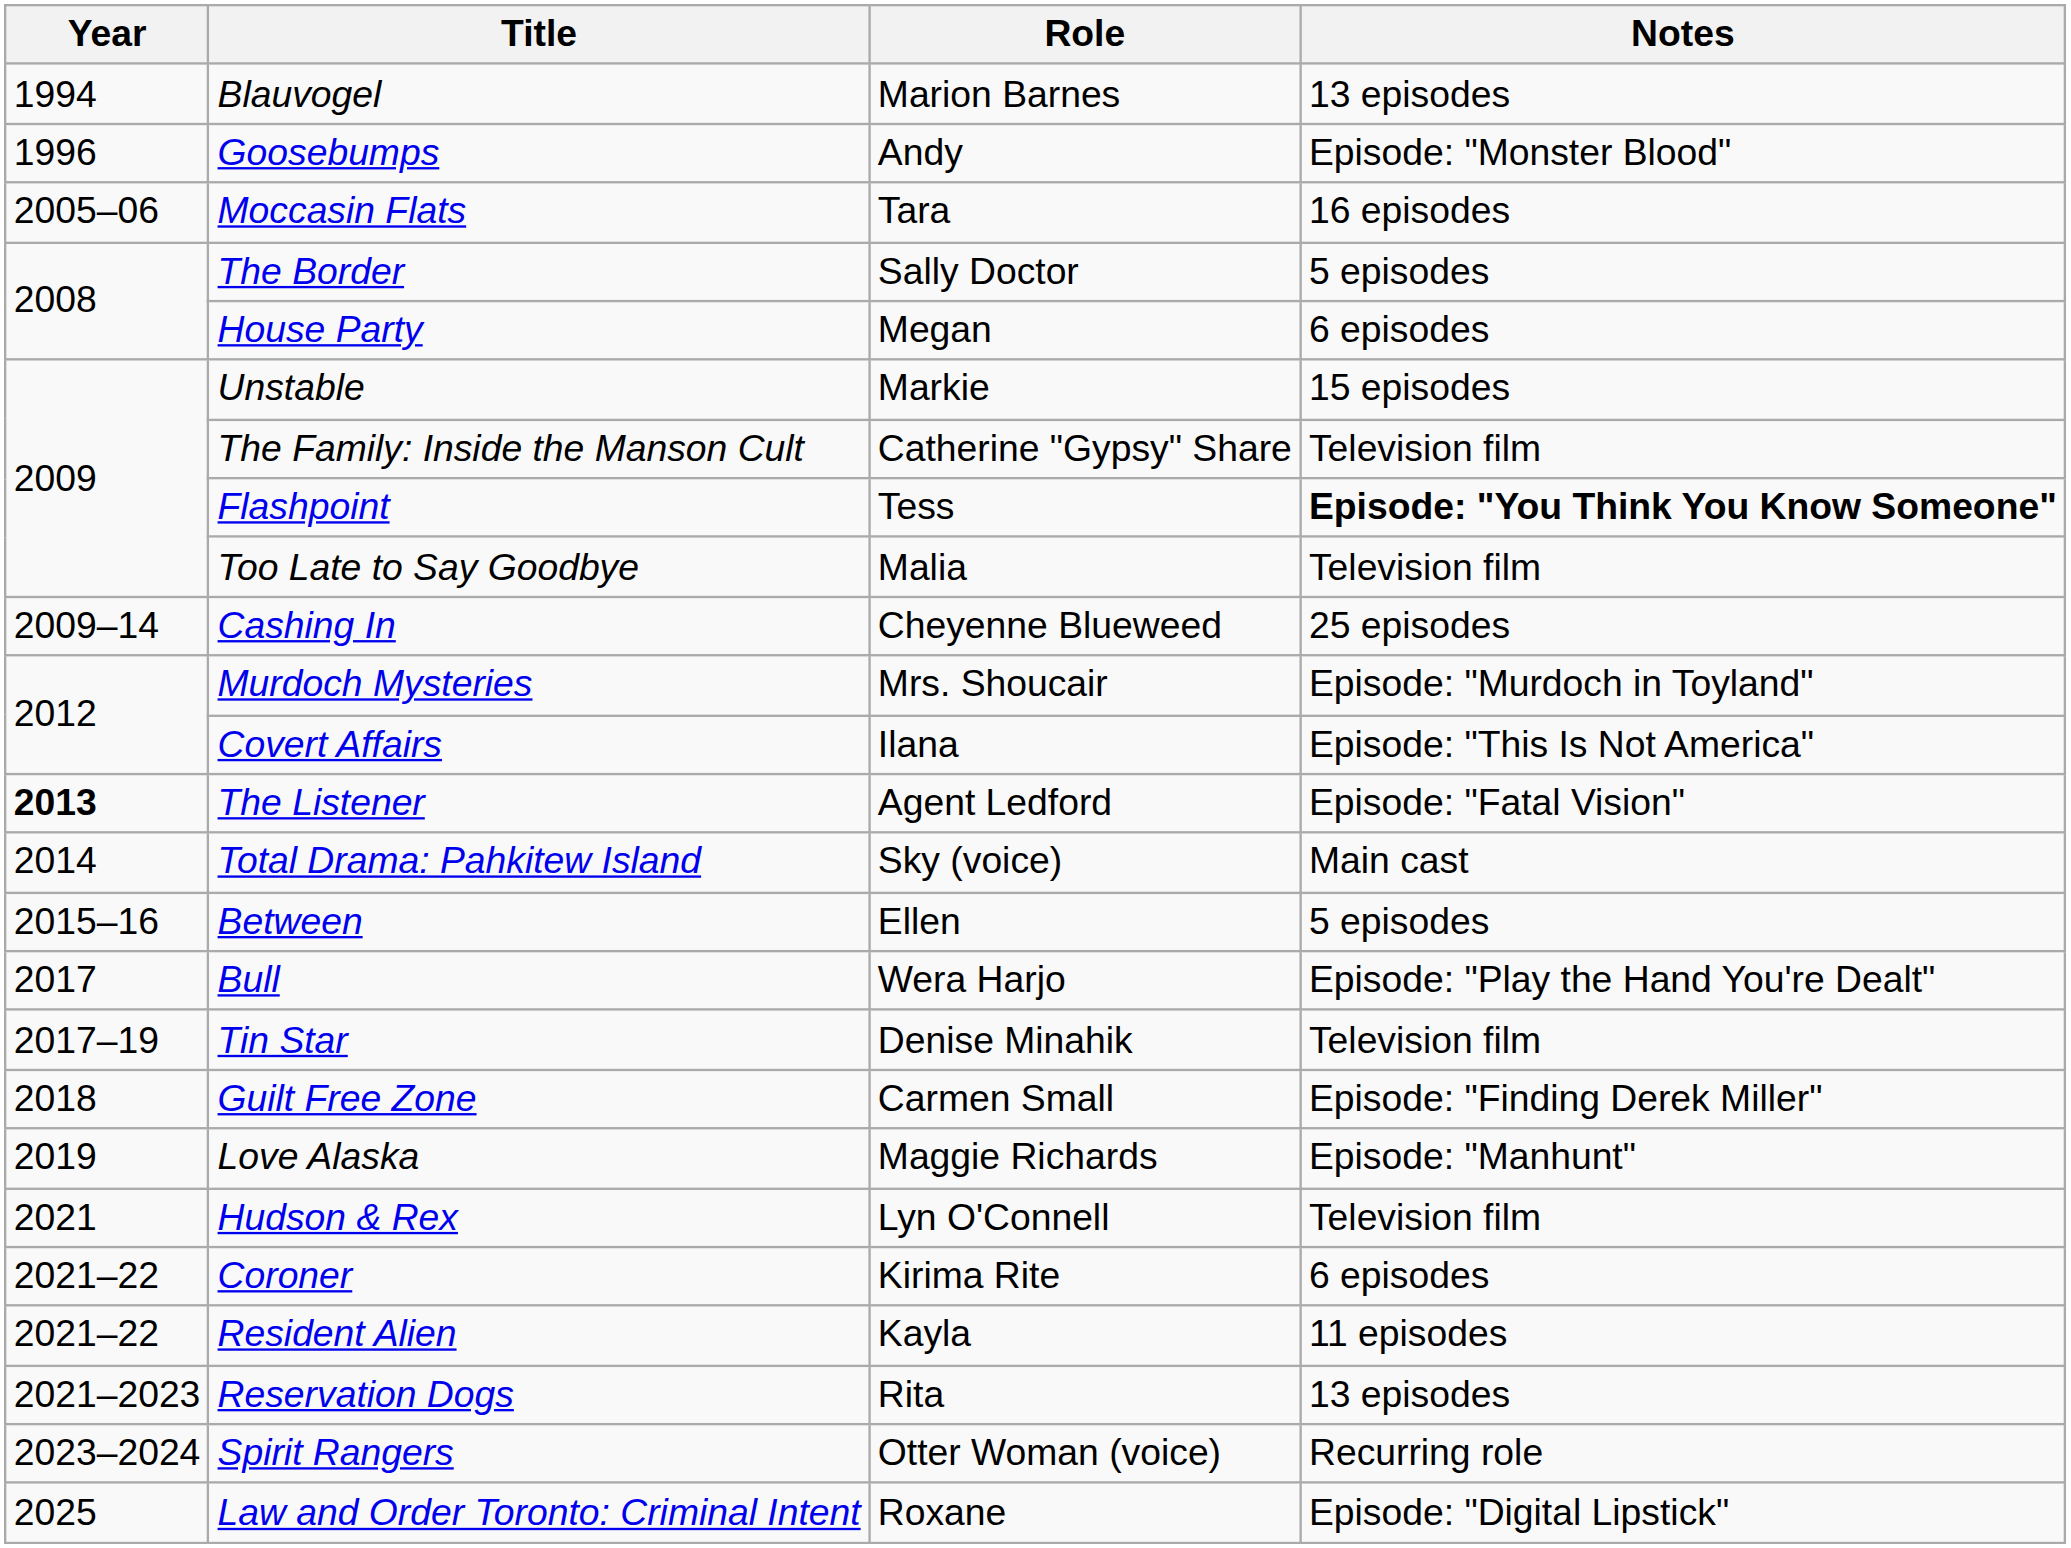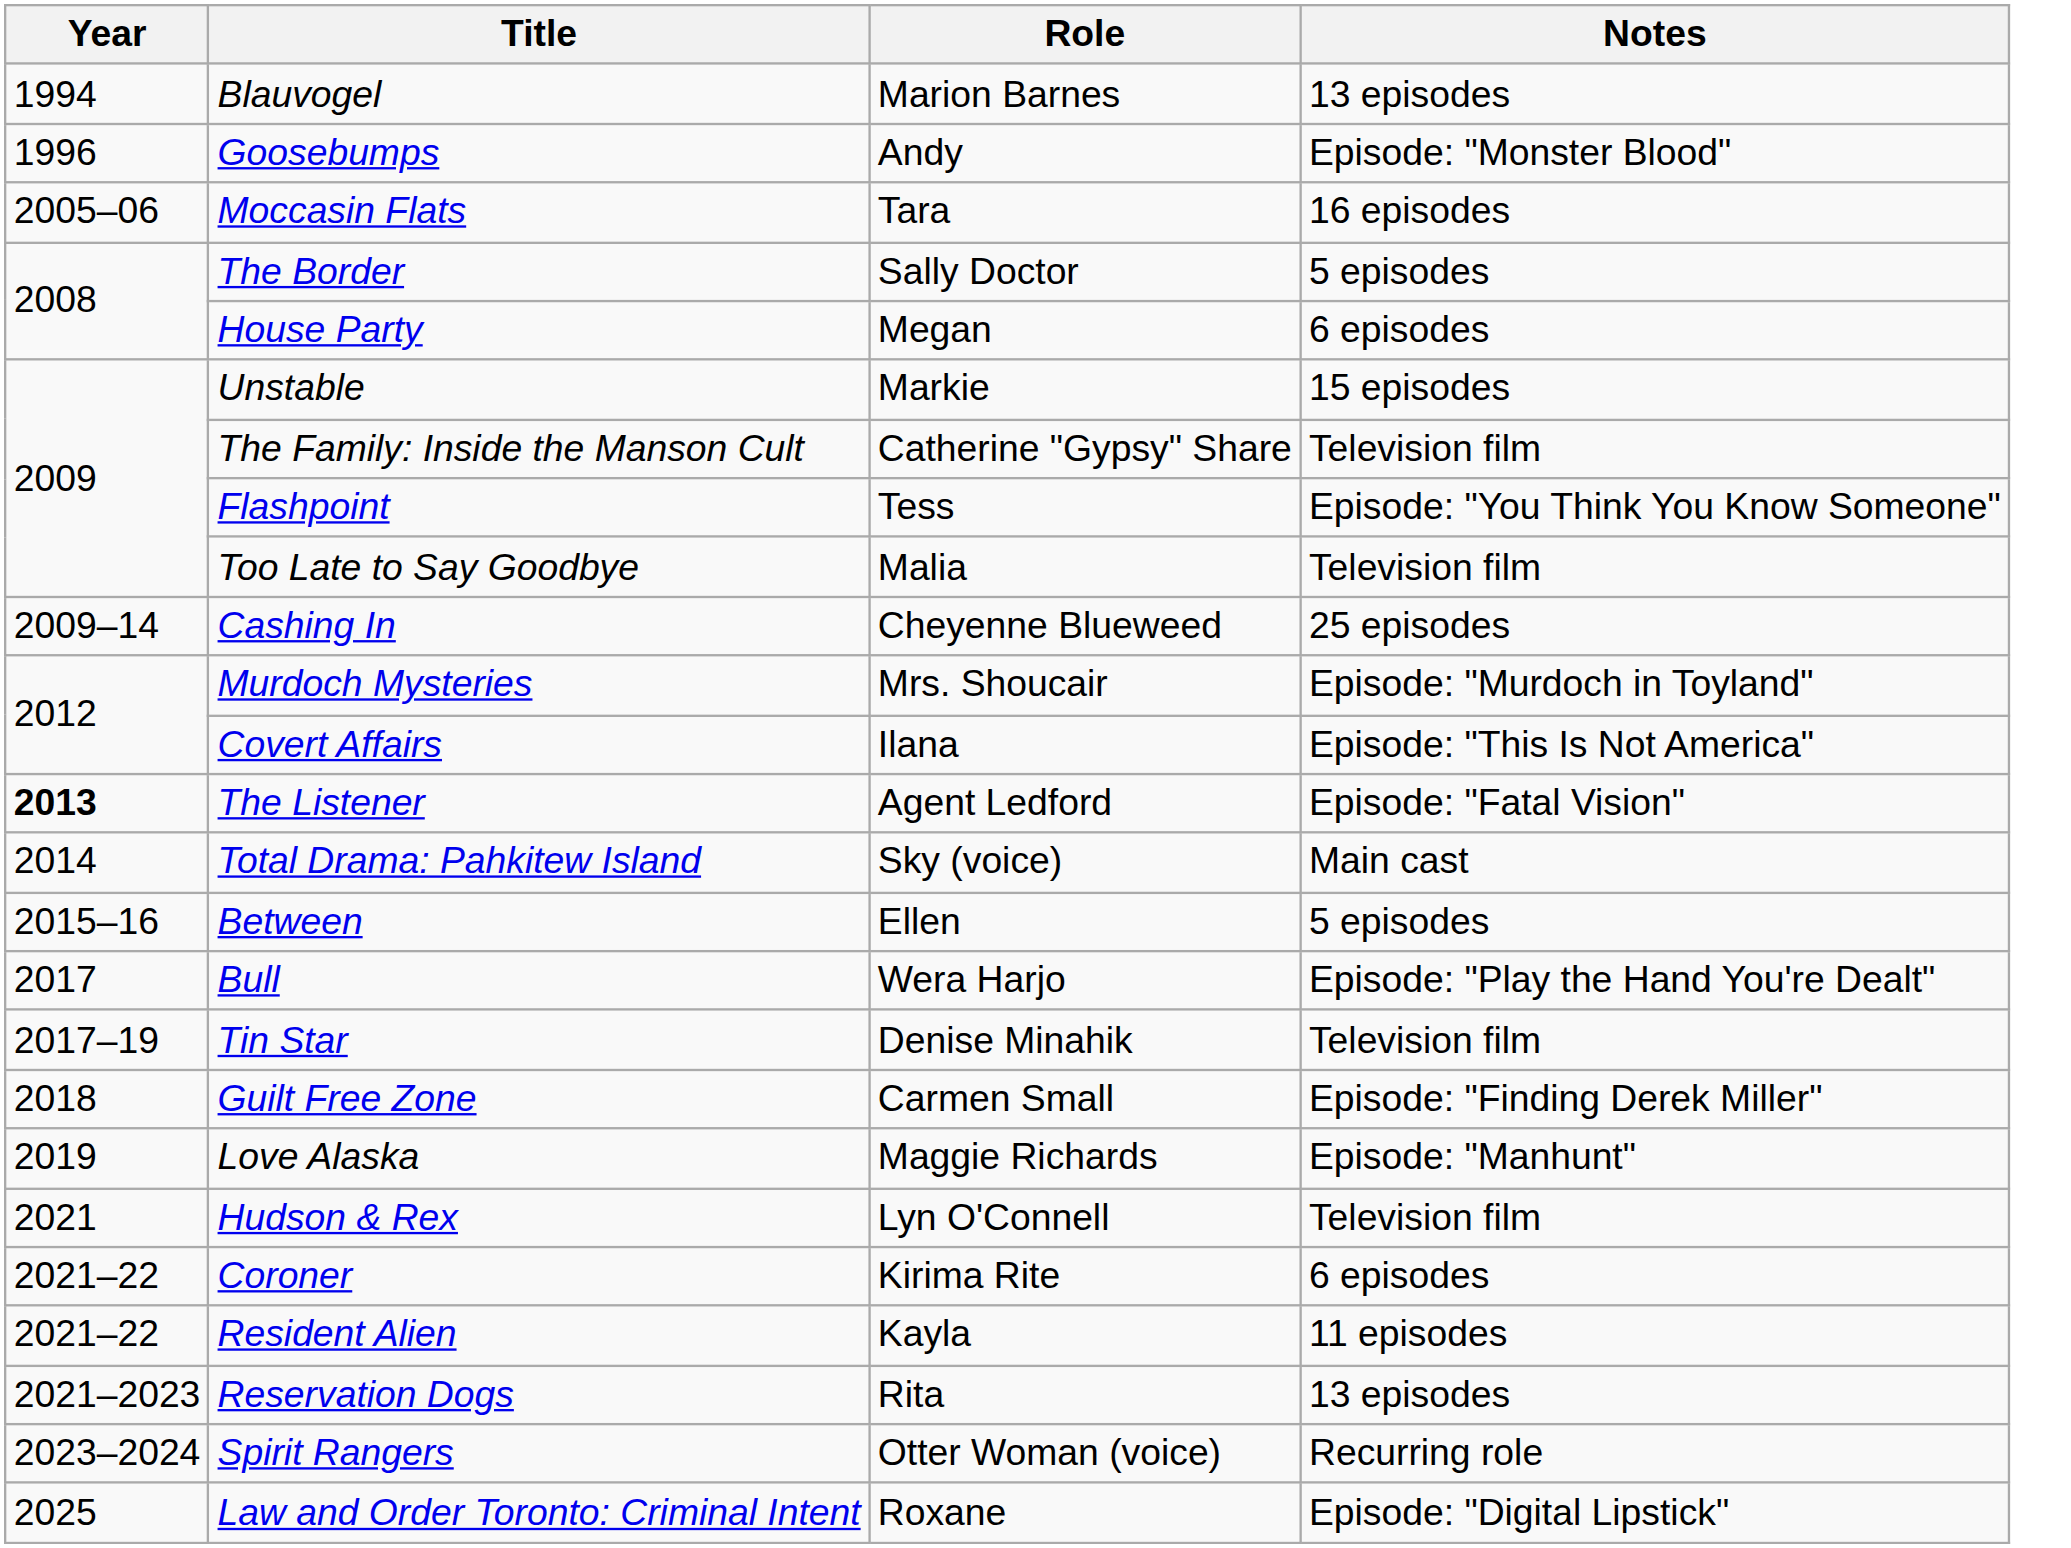Flashpoint | Notes: bold -> normal
